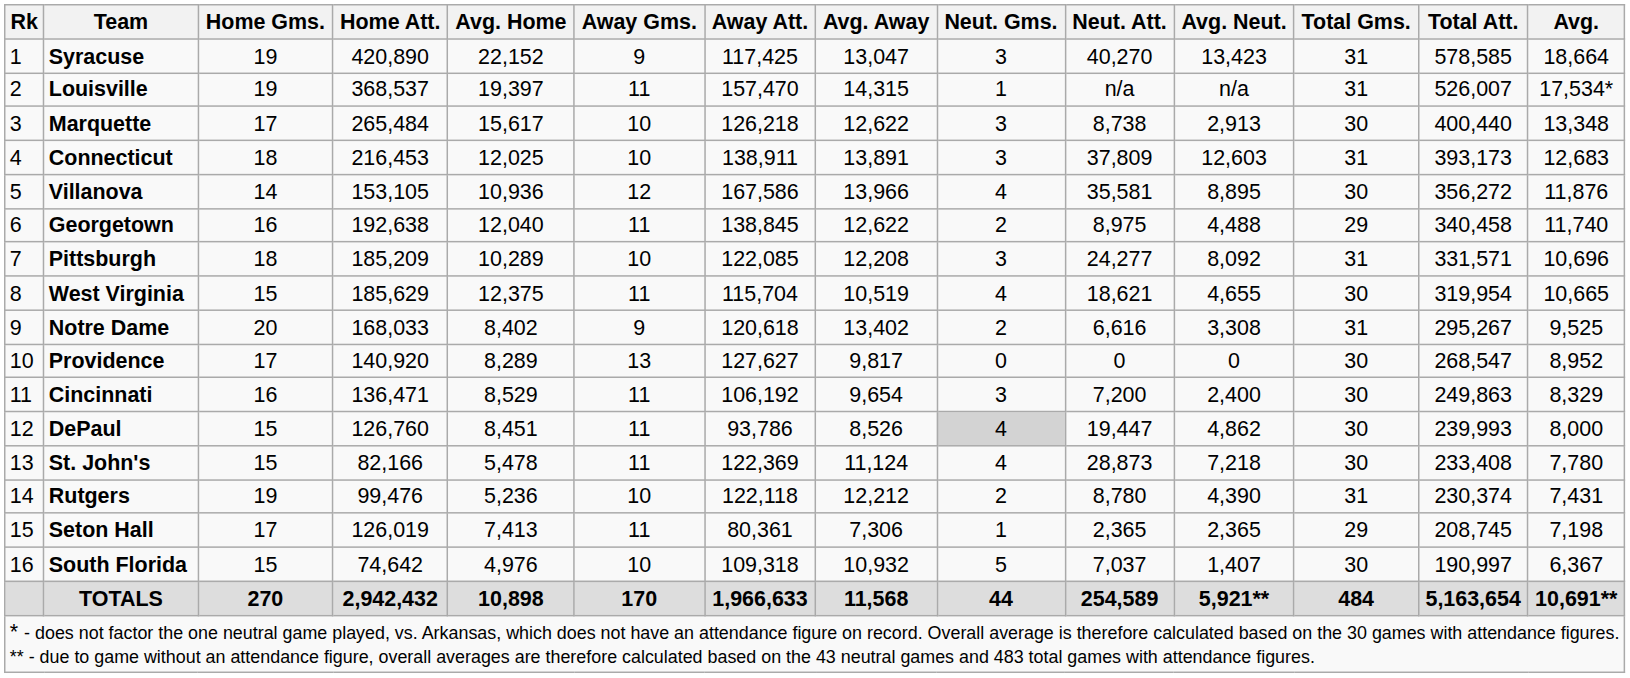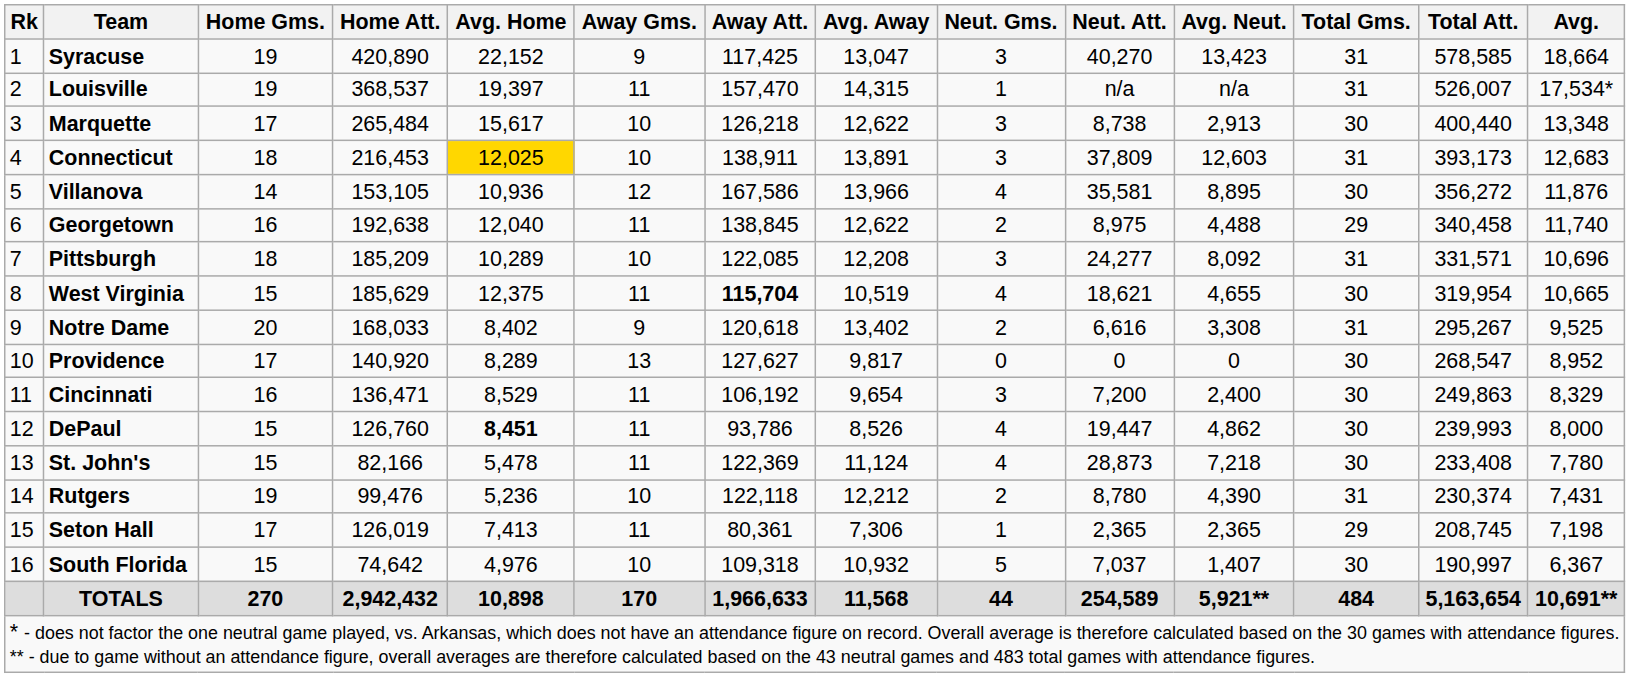Connecticut | Avg. Home: no background -> gold background
West Virginia | Away Att.: normal -> bold
DePaul | Avg. Home: normal -> bold
DePaul | Neut. Gms.: lightgrey background -> no background
